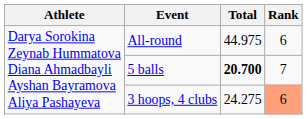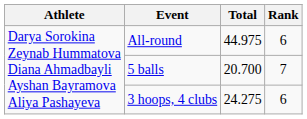5 balls | Total: bold -> normal
3 hoops, 4 clubs | Rank: lightsalmon background -> no background
